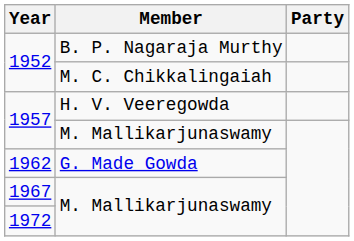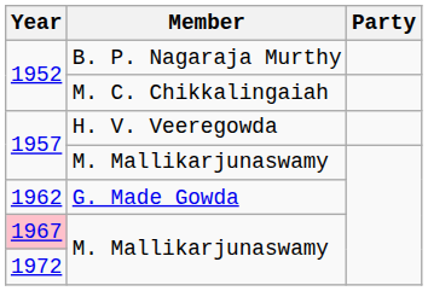1967 | Year: no background -> pink background
